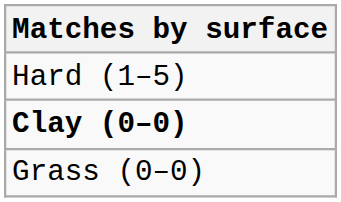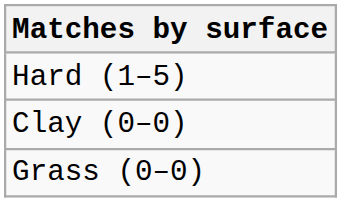row 3 | column 1: bold -> normal
